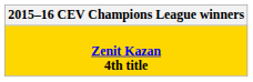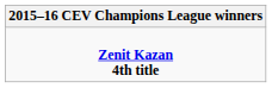row 2 | column 1: gold background -> no background
